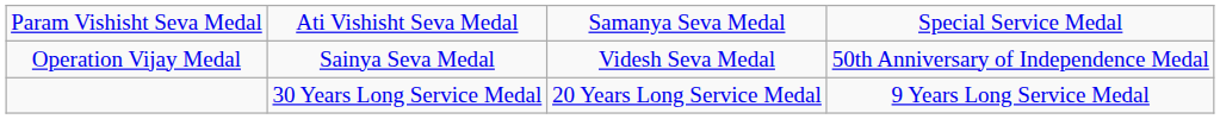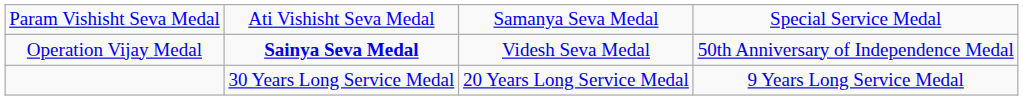Operation Vijay Medal | column 2: normal -> bold
